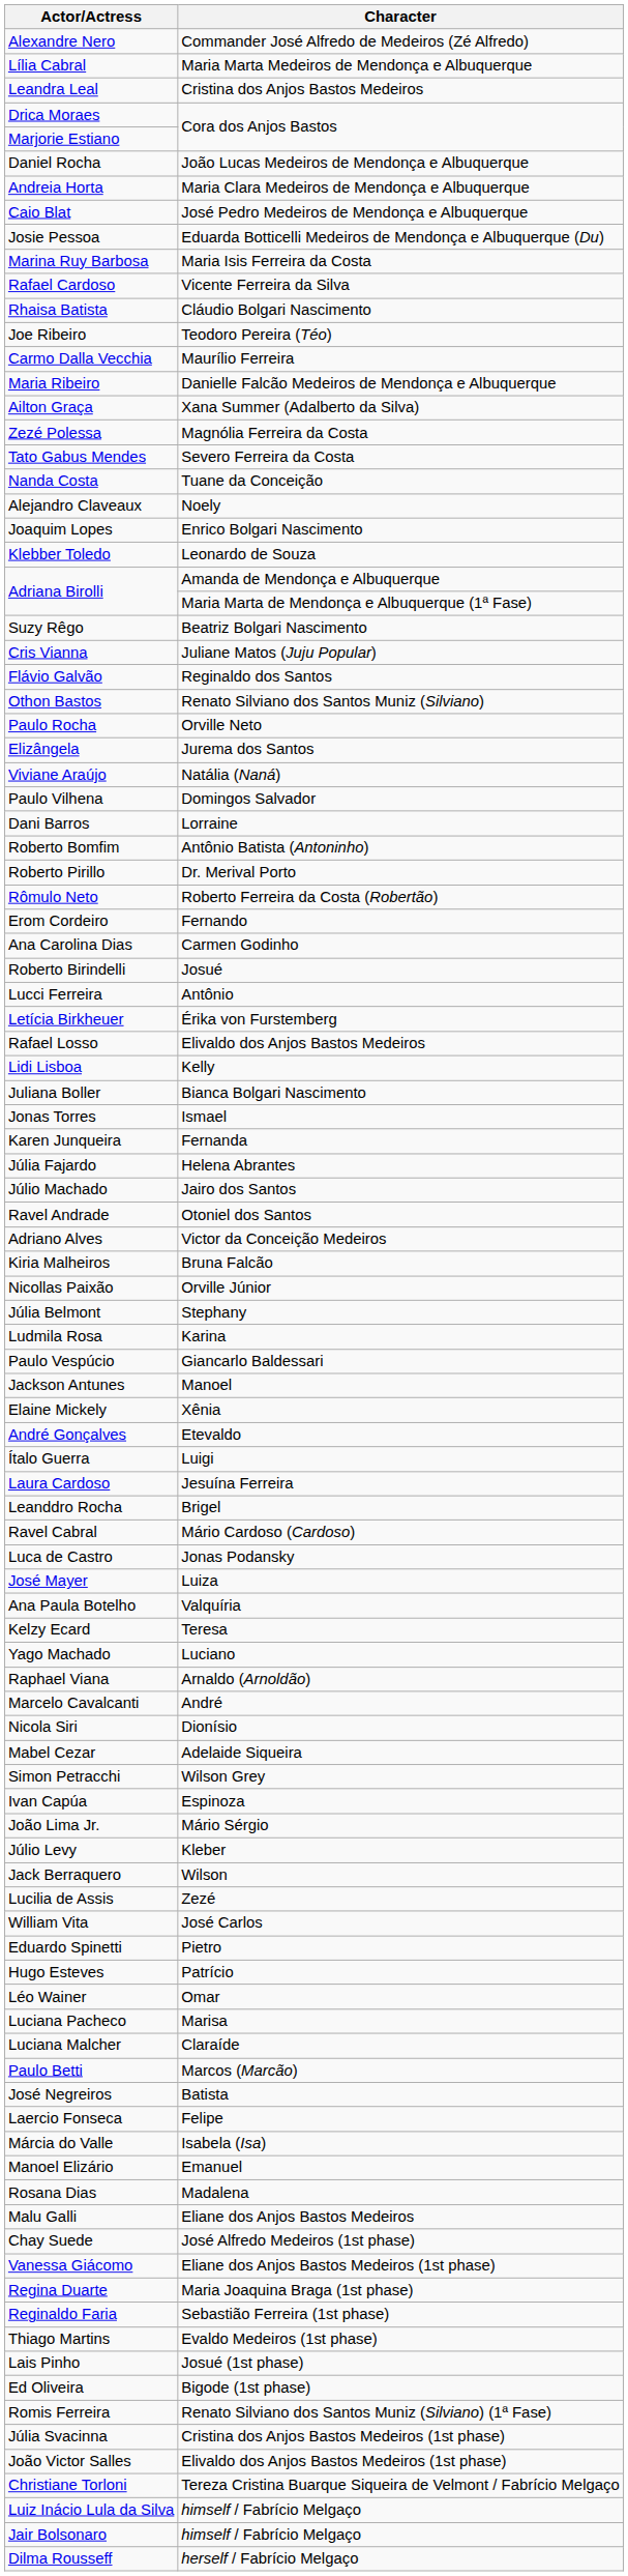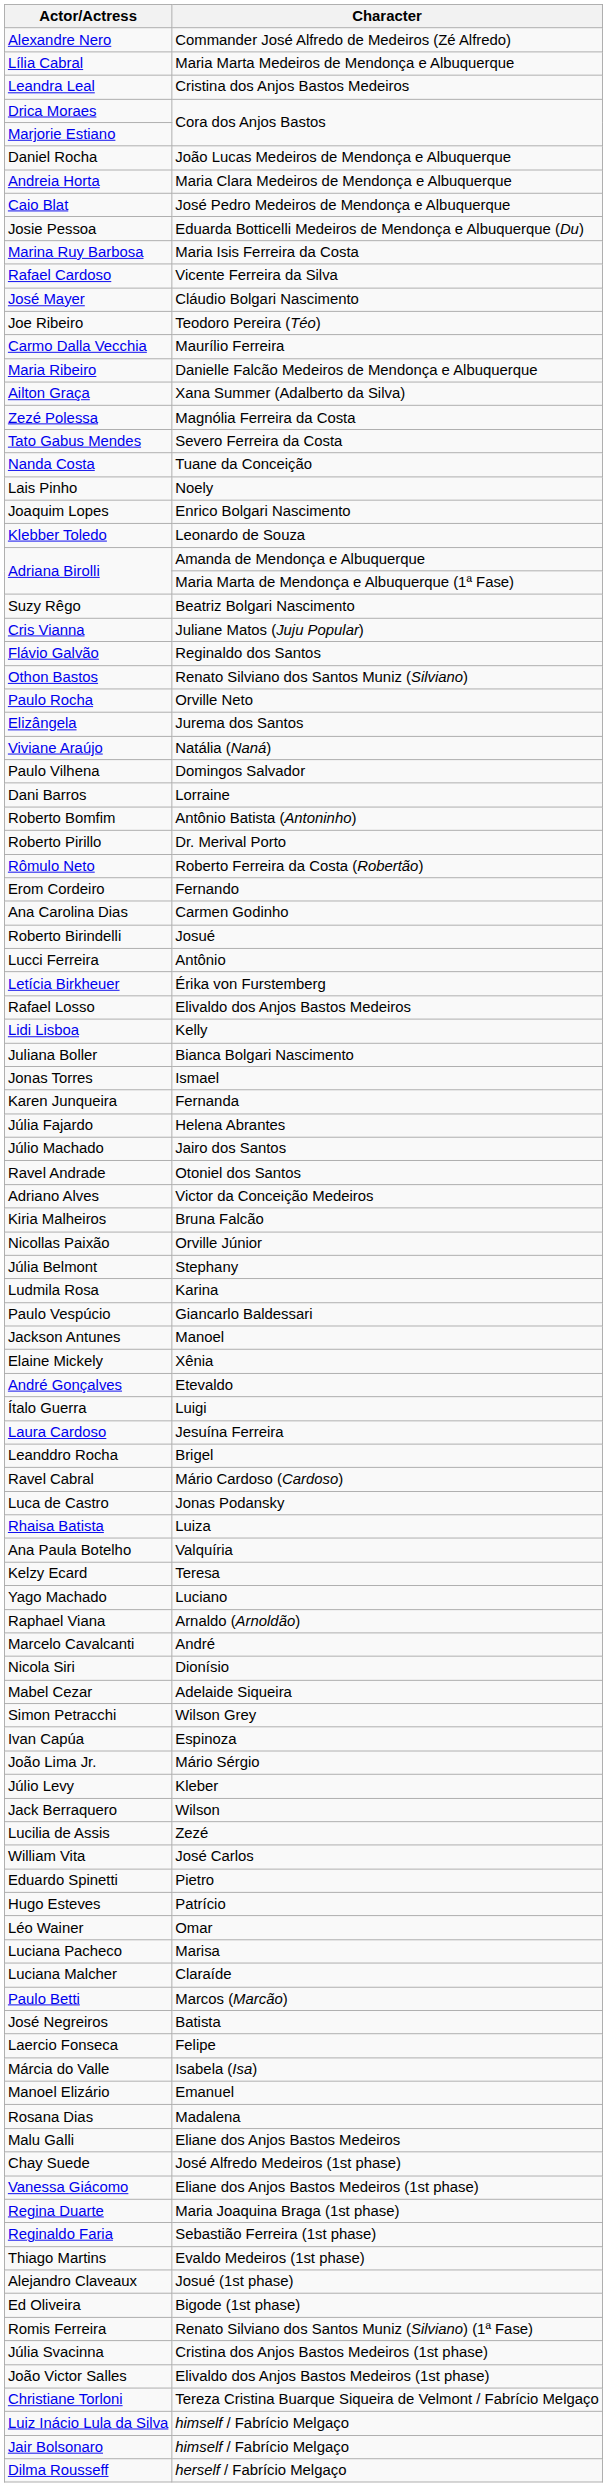row 13 | Actor/Actress: Rhaisa Batista -> José Mayer
row 21 | Actor/Actress: Alejandro Claveaux -> Lais Pinho
row 65 | Actor/Actress: José Mayer -> Rhaisa Batista
row 97 | Actor/Actress: Lais Pinho -> Alejandro Claveaux
